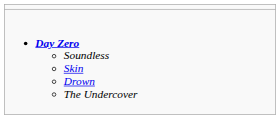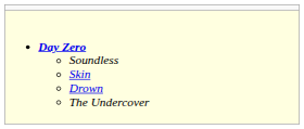row 2 | column 1: no background -> lightyellow background
